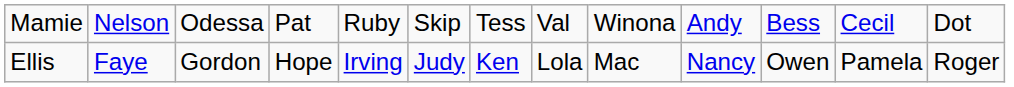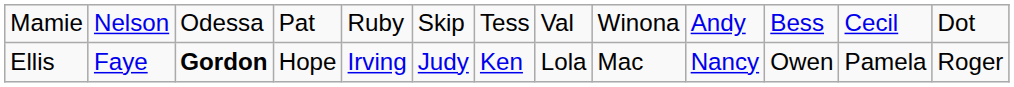Ellis | column 3: normal -> bold
